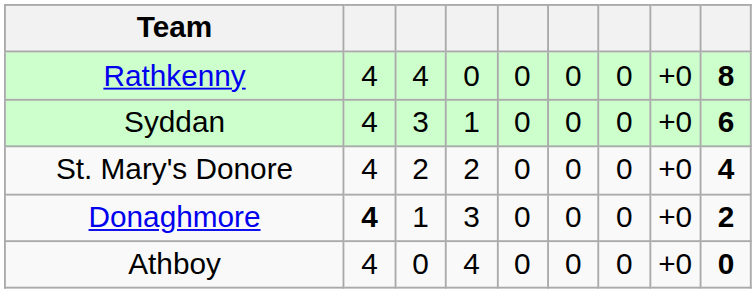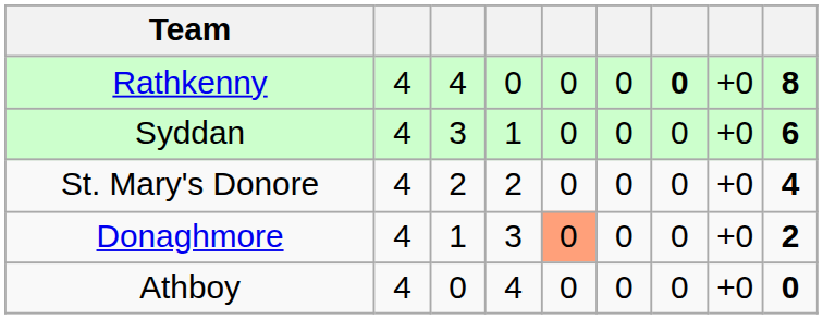Rathkenny | column 7: normal -> bold
Donaghmore | column 2: bold -> normal
Donaghmore | column 5: no background -> lightsalmon background
